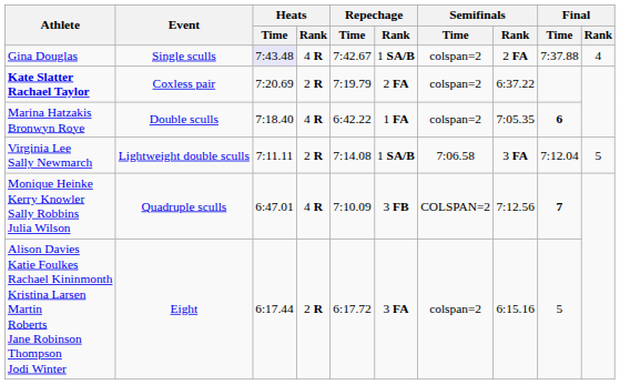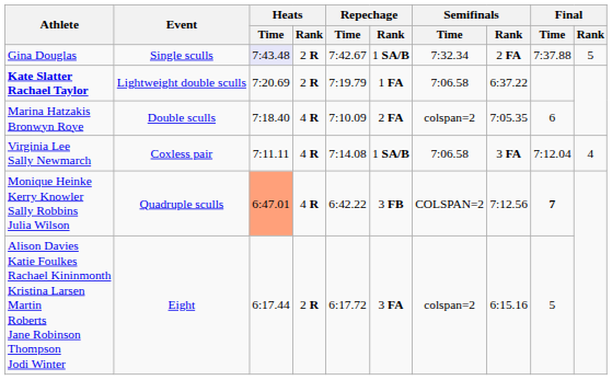Gina Douglas | Heats / Rank: 4 R -> 2 R
Gina Douglas | Semifinals / Time: colspan=2 -> 7:32.34
Gina Douglas | Final / Rank: 4 -> 5
Kate Slatter Rachael Taylor | Event: Coxless pair -> Lightweight double sculls
Kate Slatter Rachael Taylor | Repechage / Rank: 2 FA -> 1 FA
Kate Slatter Rachael Taylor | Semifinals / Time: colspan=2 -> 7:06.58
Marina Hatzakis Bronwyn Roye | Repechage / Time: 6:42.22 -> 7:10.09
Marina Hatzakis Bronwyn Roye | Repechage / Rank: 1 FA -> 2 FA
Marina Hatzakis Bronwyn Roye | Final / Time: bold -> normal
Virginia Lee Sally Newmarch | Event: Lightweight double sculls -> Coxless pair
Virginia Lee Sally Newmarch | Heats / Rank: 2 R -> 4 R
Virginia Lee Sally Newmarch | Final / Rank: 5 -> 4
Monique Heinke Kerry Knowler Sally Robbins Julia Wilson | Heats / Time: no background -> lightsalmon background
Monique Heinke Kerry Knowler Sally Robbins Julia Wilson | Repechage / Time: 7:10.09 -> 6:42.22
